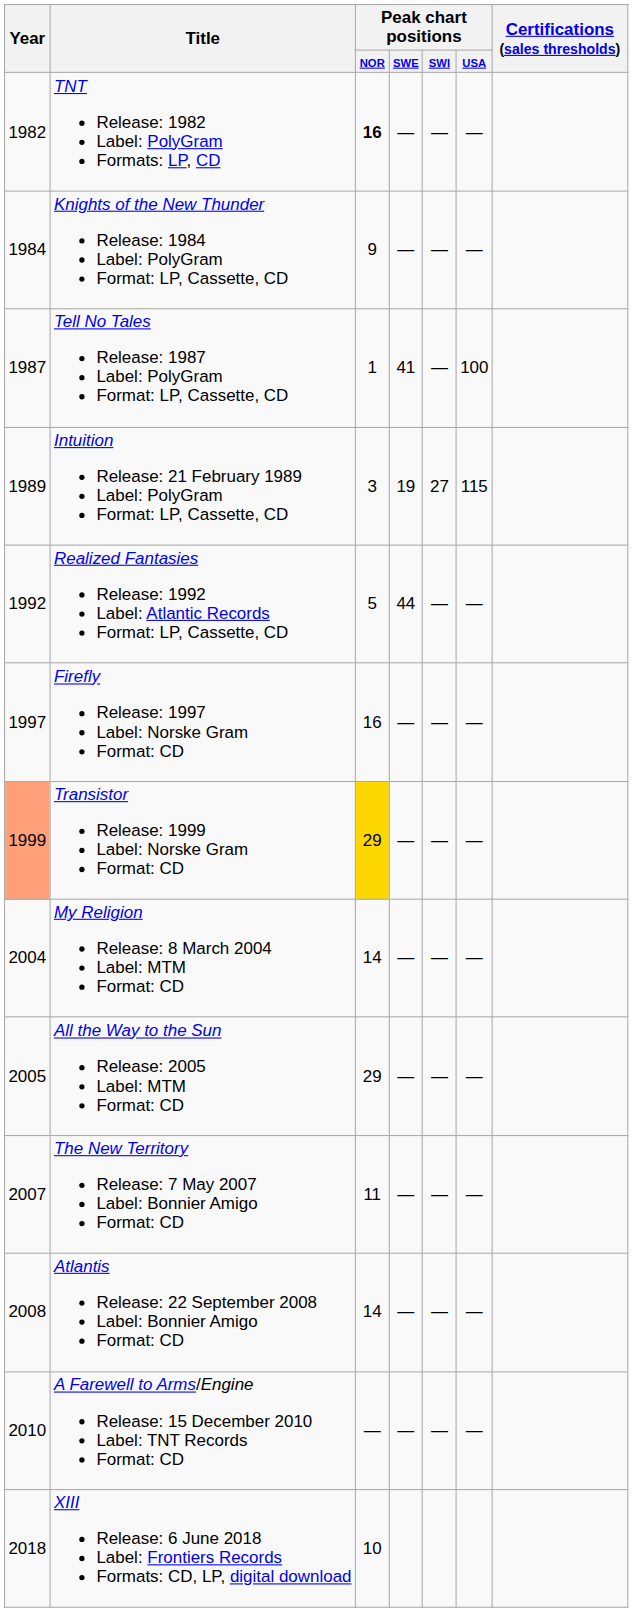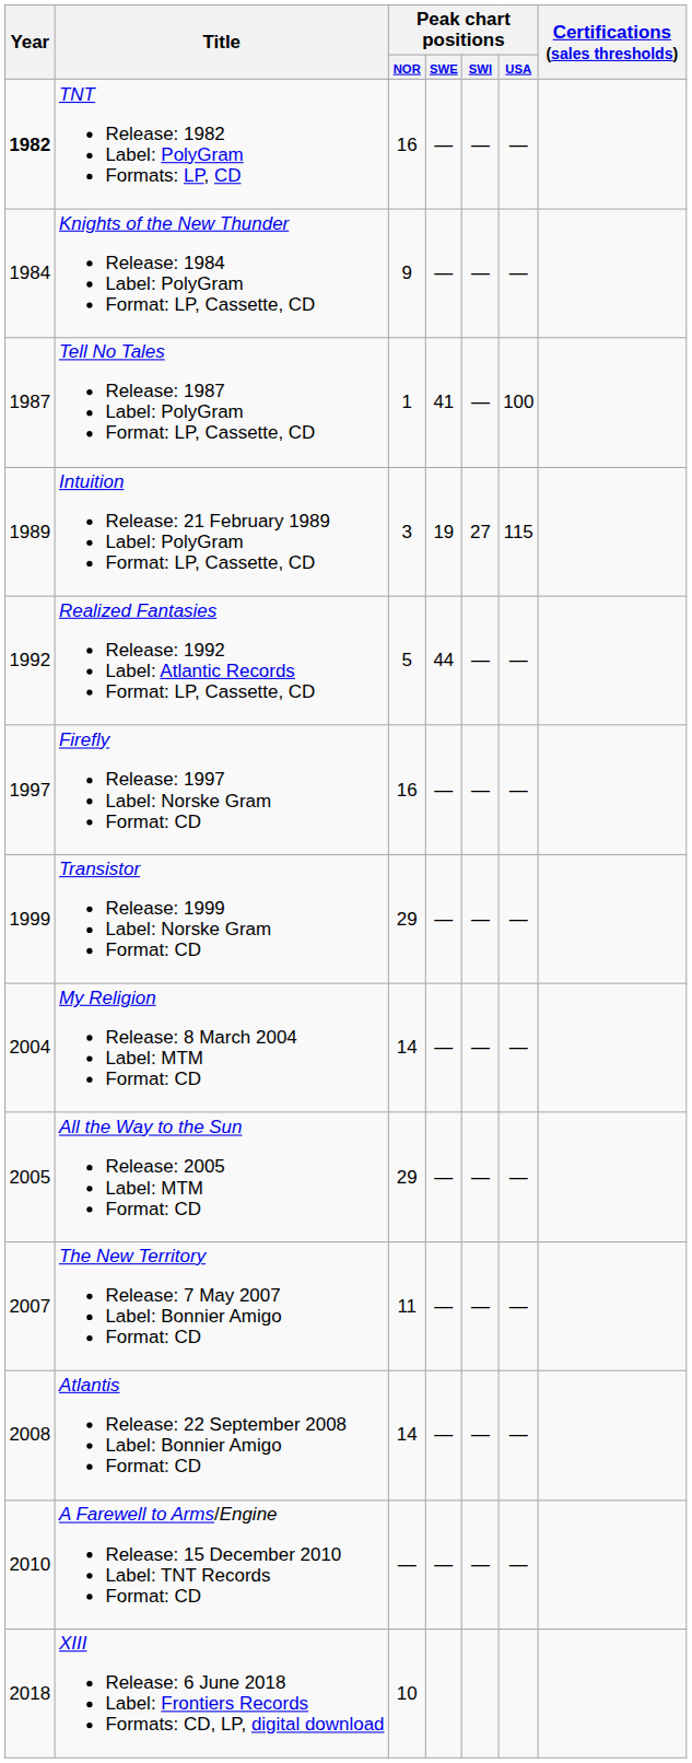TNT Release: 1982 Label: PolyGram Formats: LP, CD | Year: normal -> bold
TNT Release: 1982 Label: PolyGram Formats: LP, CD | Peak chart positions / NOR: bold -> normal
Transistor Release: 1999 Label: Norske Gram Format: CD | Year: lightsalmon background -> no background
Transistor Release: 1999 Label: Norske Gram Format: CD | Peak chart positions / NOR: gold background -> no background
